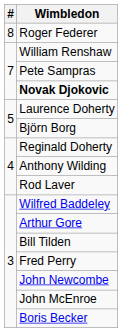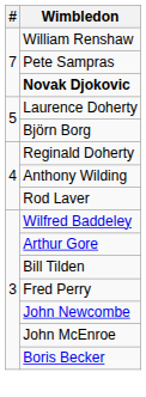- row: 8 | Roger Federer
